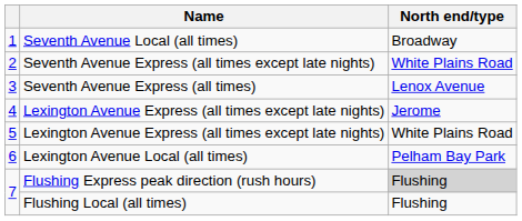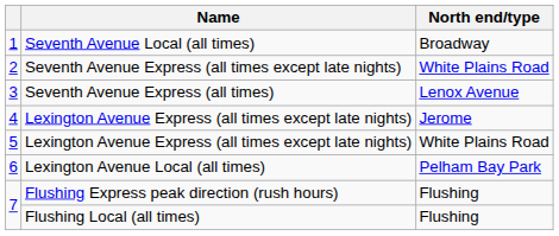7 / Flushing Express peak direction (rush hours) | North end/type: lightgrey background -> no background
